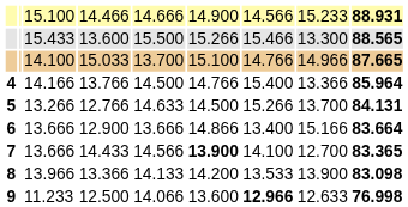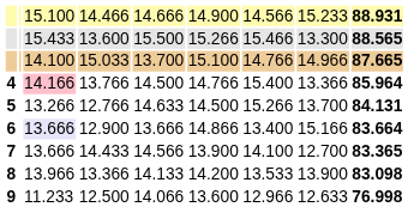13.766 | column 2: no background -> pink background
12.900 | column 2: no background -> lavender background
14.433 | column 5: bold -> normal
12.500 | column 6: bold -> normal
